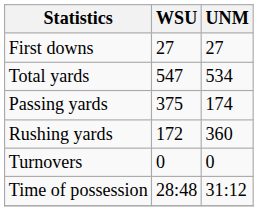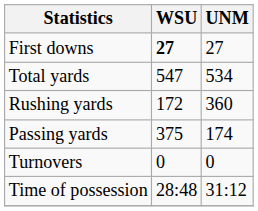First downs | WSU: normal -> bold
rows swapped: Rushing yards <-> Passing yards
